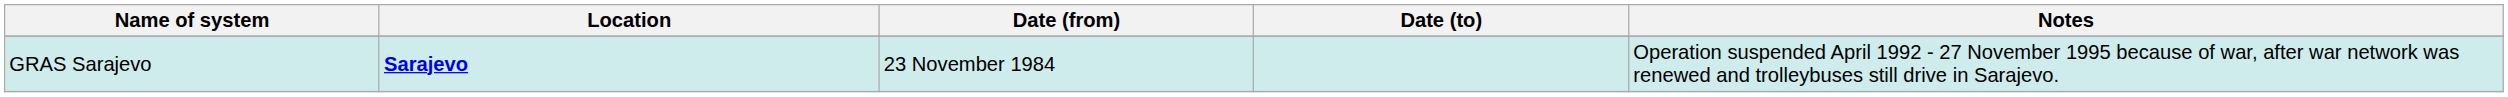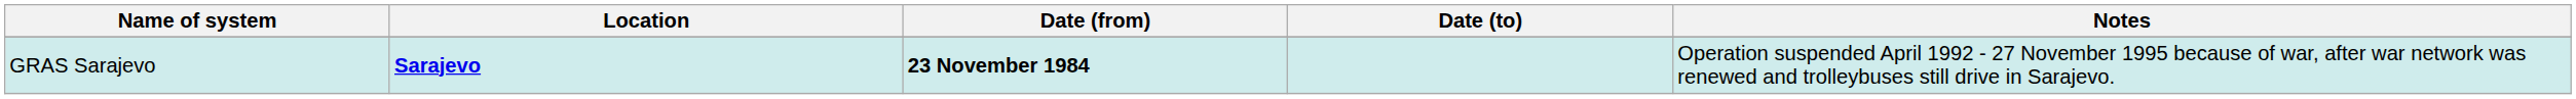GRAS Sarajevo | Date (from): normal -> bold
